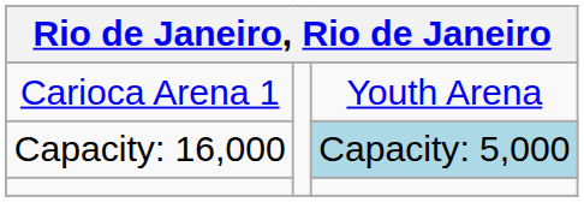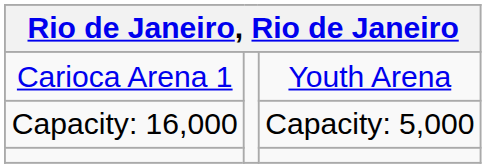Capacity: 16,000 | column 3: lightblue background -> no background
